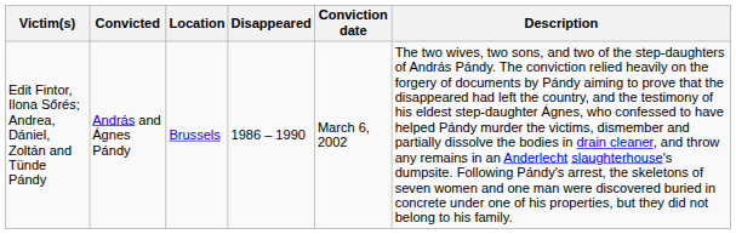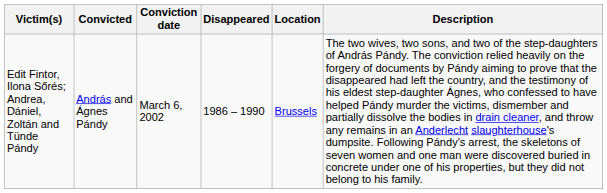columns swapped: Location <-> Conviction date
